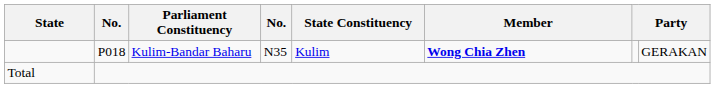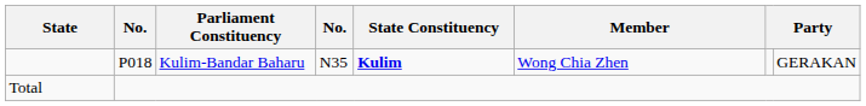row 2 | State Constituency: normal -> bold
row 2 | Member: bold -> normal
